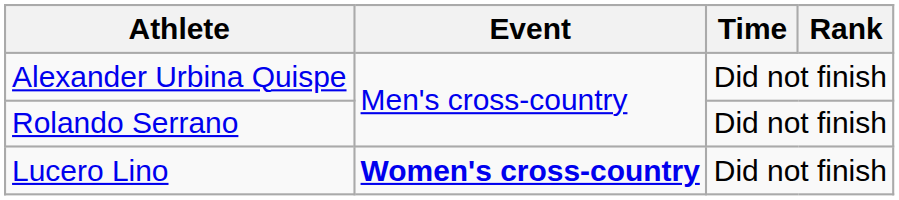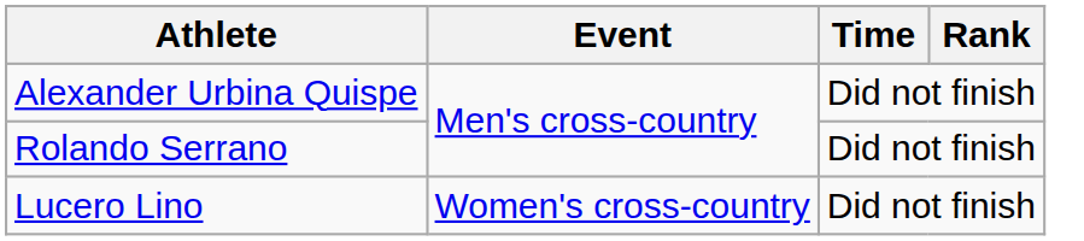Lucero Lino | Event: bold -> normal
